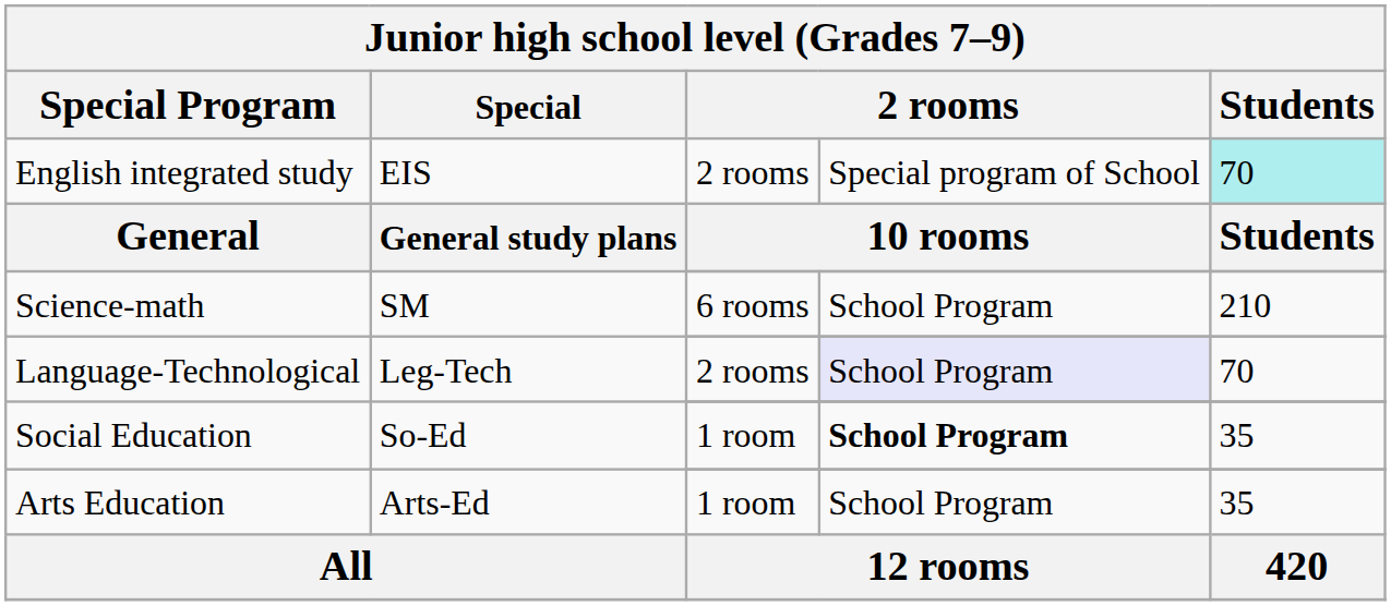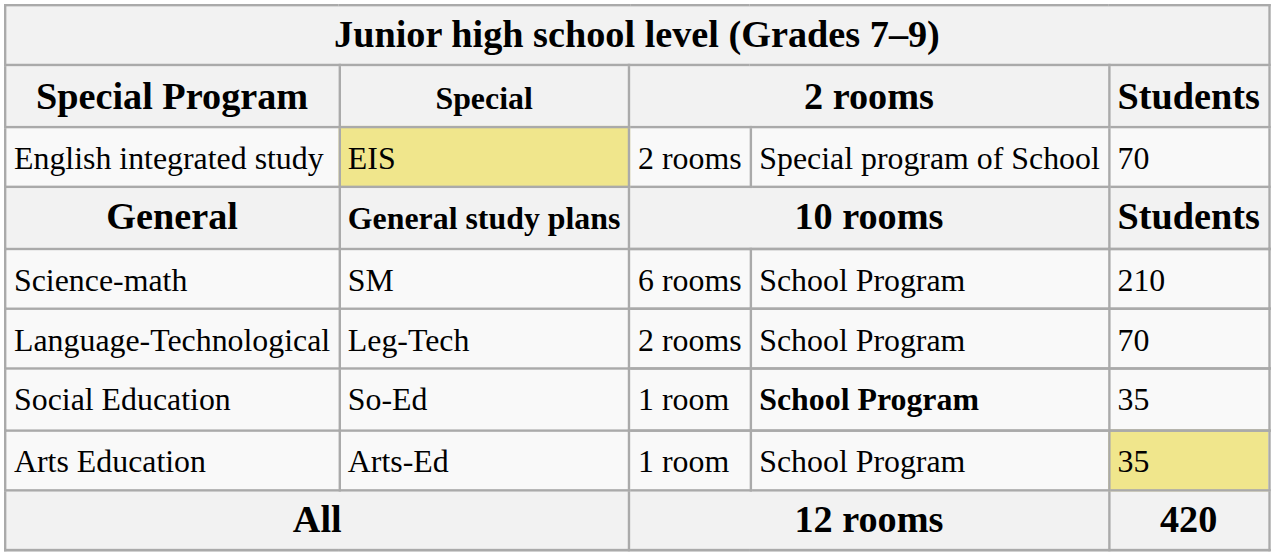English integrated study | Special: no background -> khaki background
English integrated study | Students: paleturquoise background -> no background
Language-Technological / 2 rooms | column 4: lavender background -> no background
Arts Education / 1 room | Students: no background -> khaki background
